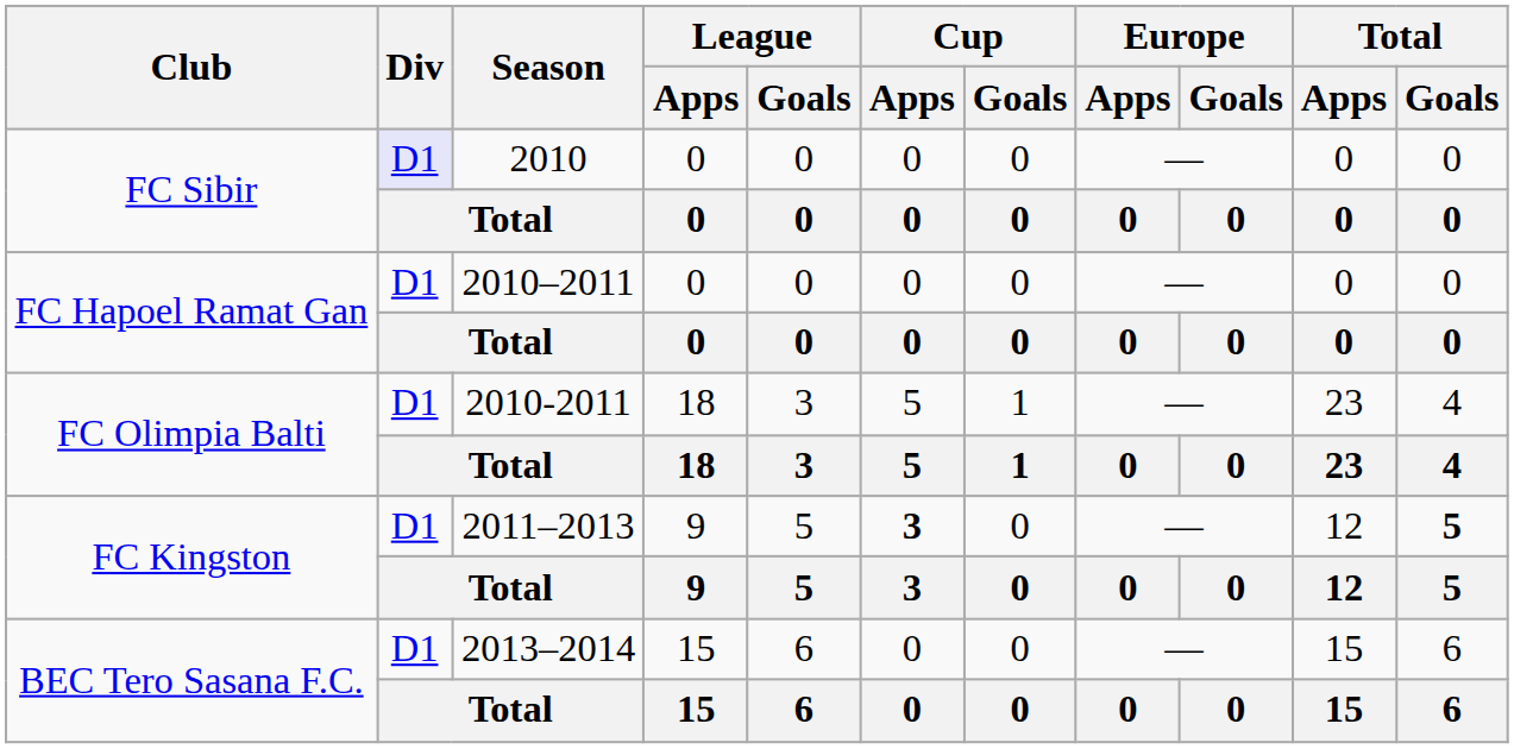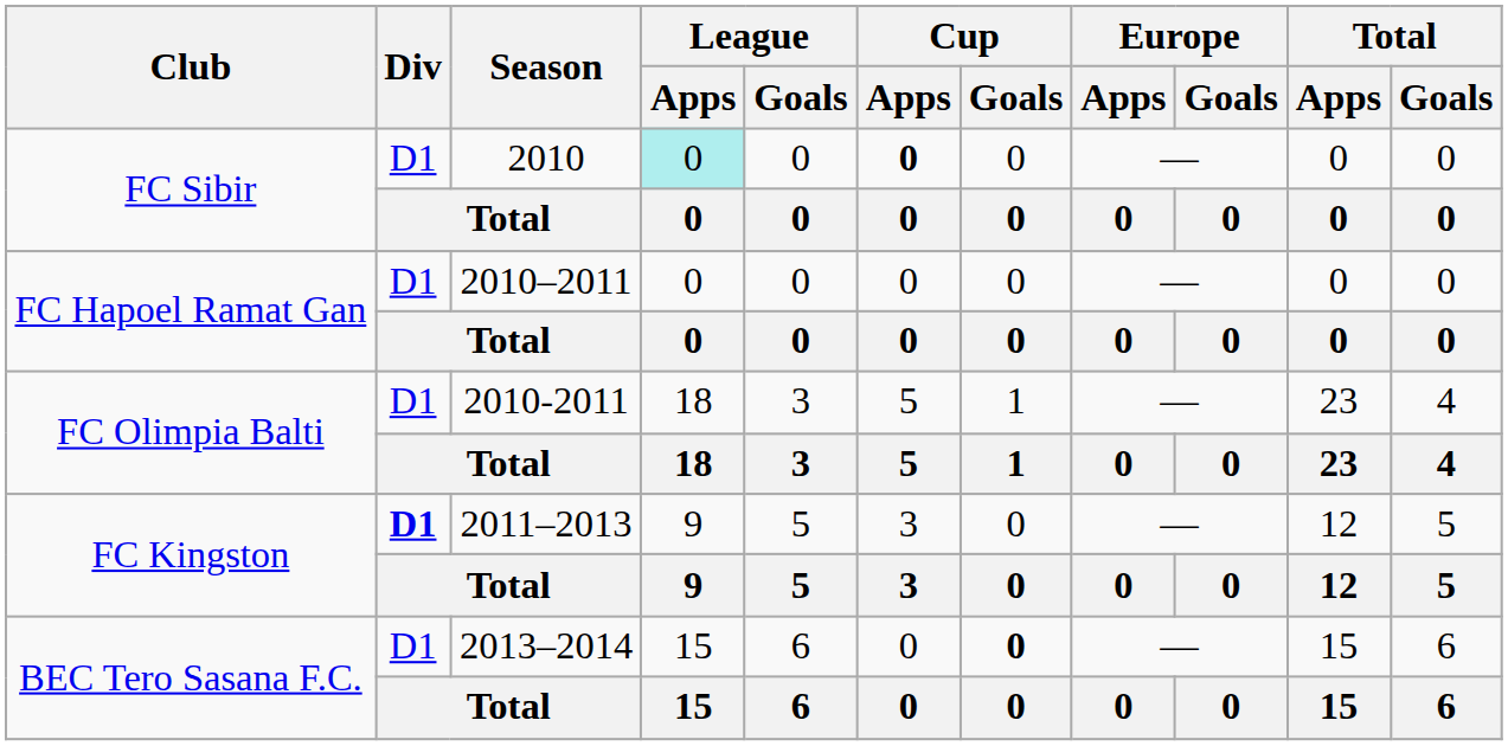FC Sibir / 2010 | Div: lavender background -> no background
FC Sibir / 2010 | League / Apps: no background -> paleturquoise background
FC Sibir / 2010 | Cup / Apps: normal -> bold
FC Kingston / 2011–2013 | Div: normal -> bold
FC Kingston / 2011–2013 | Cup / Apps: bold -> normal
FC Kingston / 2011–2013 | Total / Goals: bold -> normal
BEC Tero Sasana F.C. / 2013–2014 | Cup / Goals: normal -> bold
